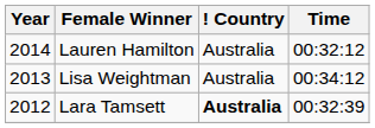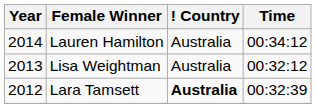Lauren Hamilton | Time: 00:32:12 -> 00:34:12
Lisa Weightman | Time: 00:34:12 -> 00:32:12
